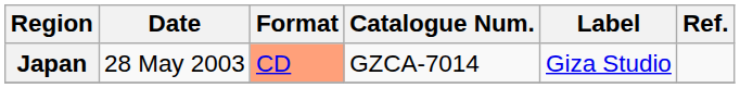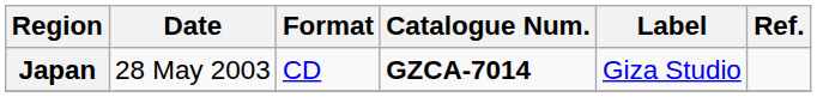Japan | Format: lightsalmon background -> no background
Japan | Catalogue Num.: normal -> bold
